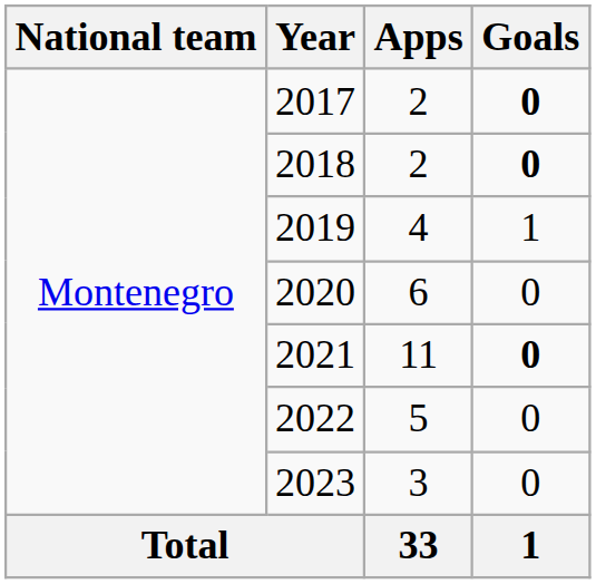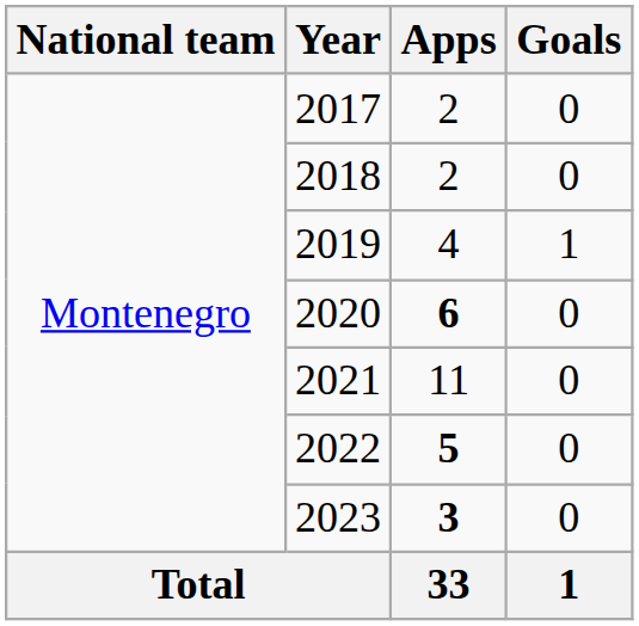2017 | Goals: bold -> normal
2018 | Goals: bold -> normal
2020 | Apps: normal -> bold
2021 | Goals: bold -> normal
2022 | Apps: normal -> bold
2023 | Apps: normal -> bold
